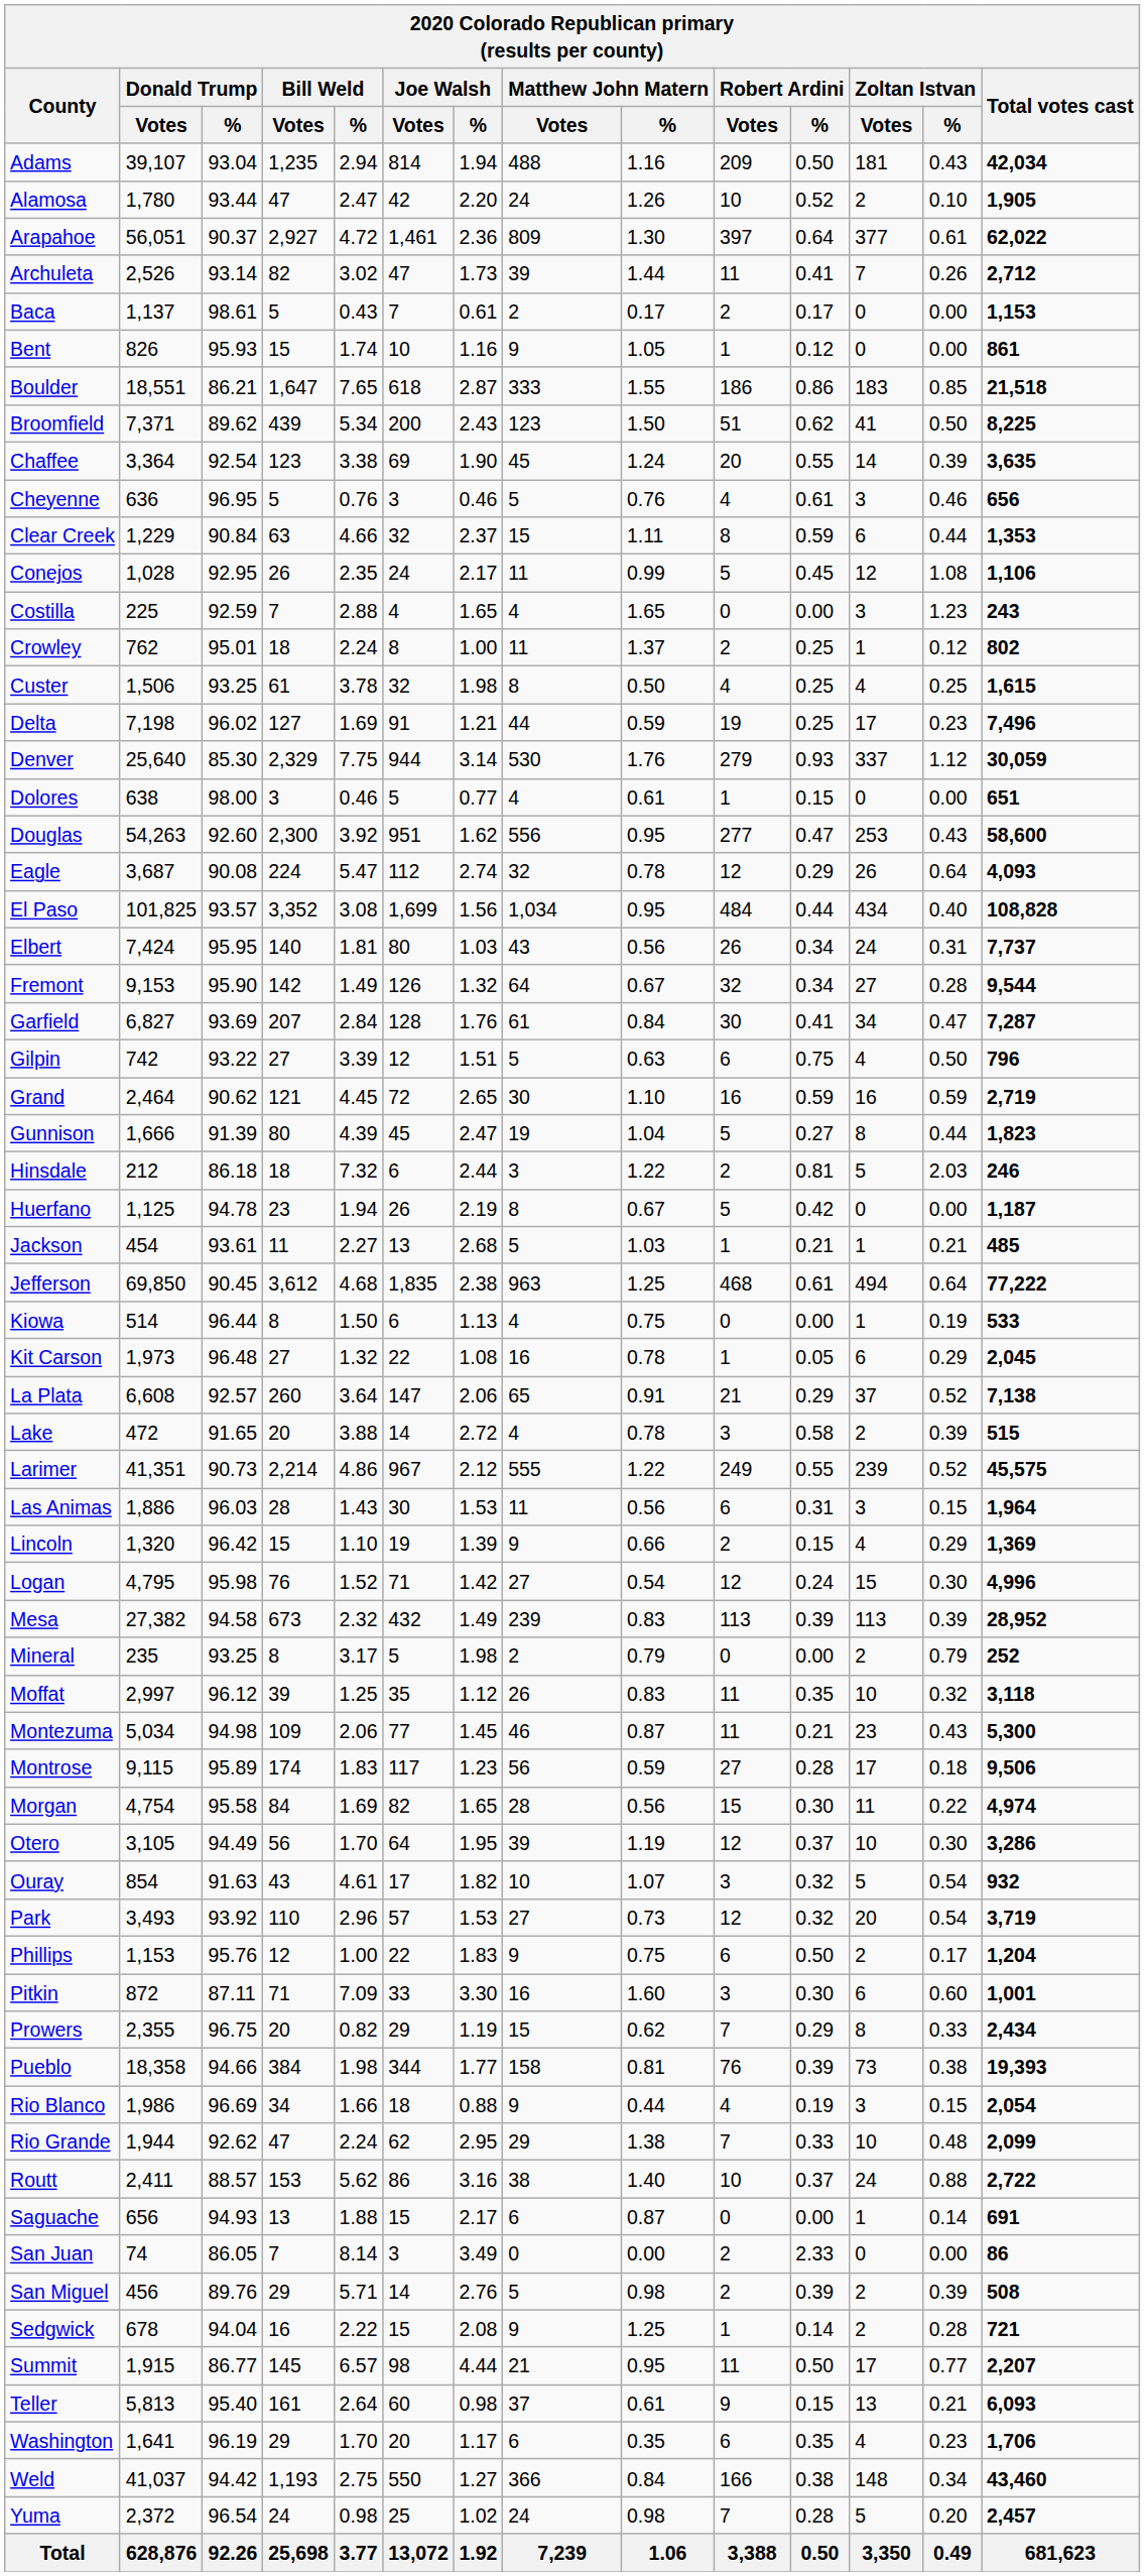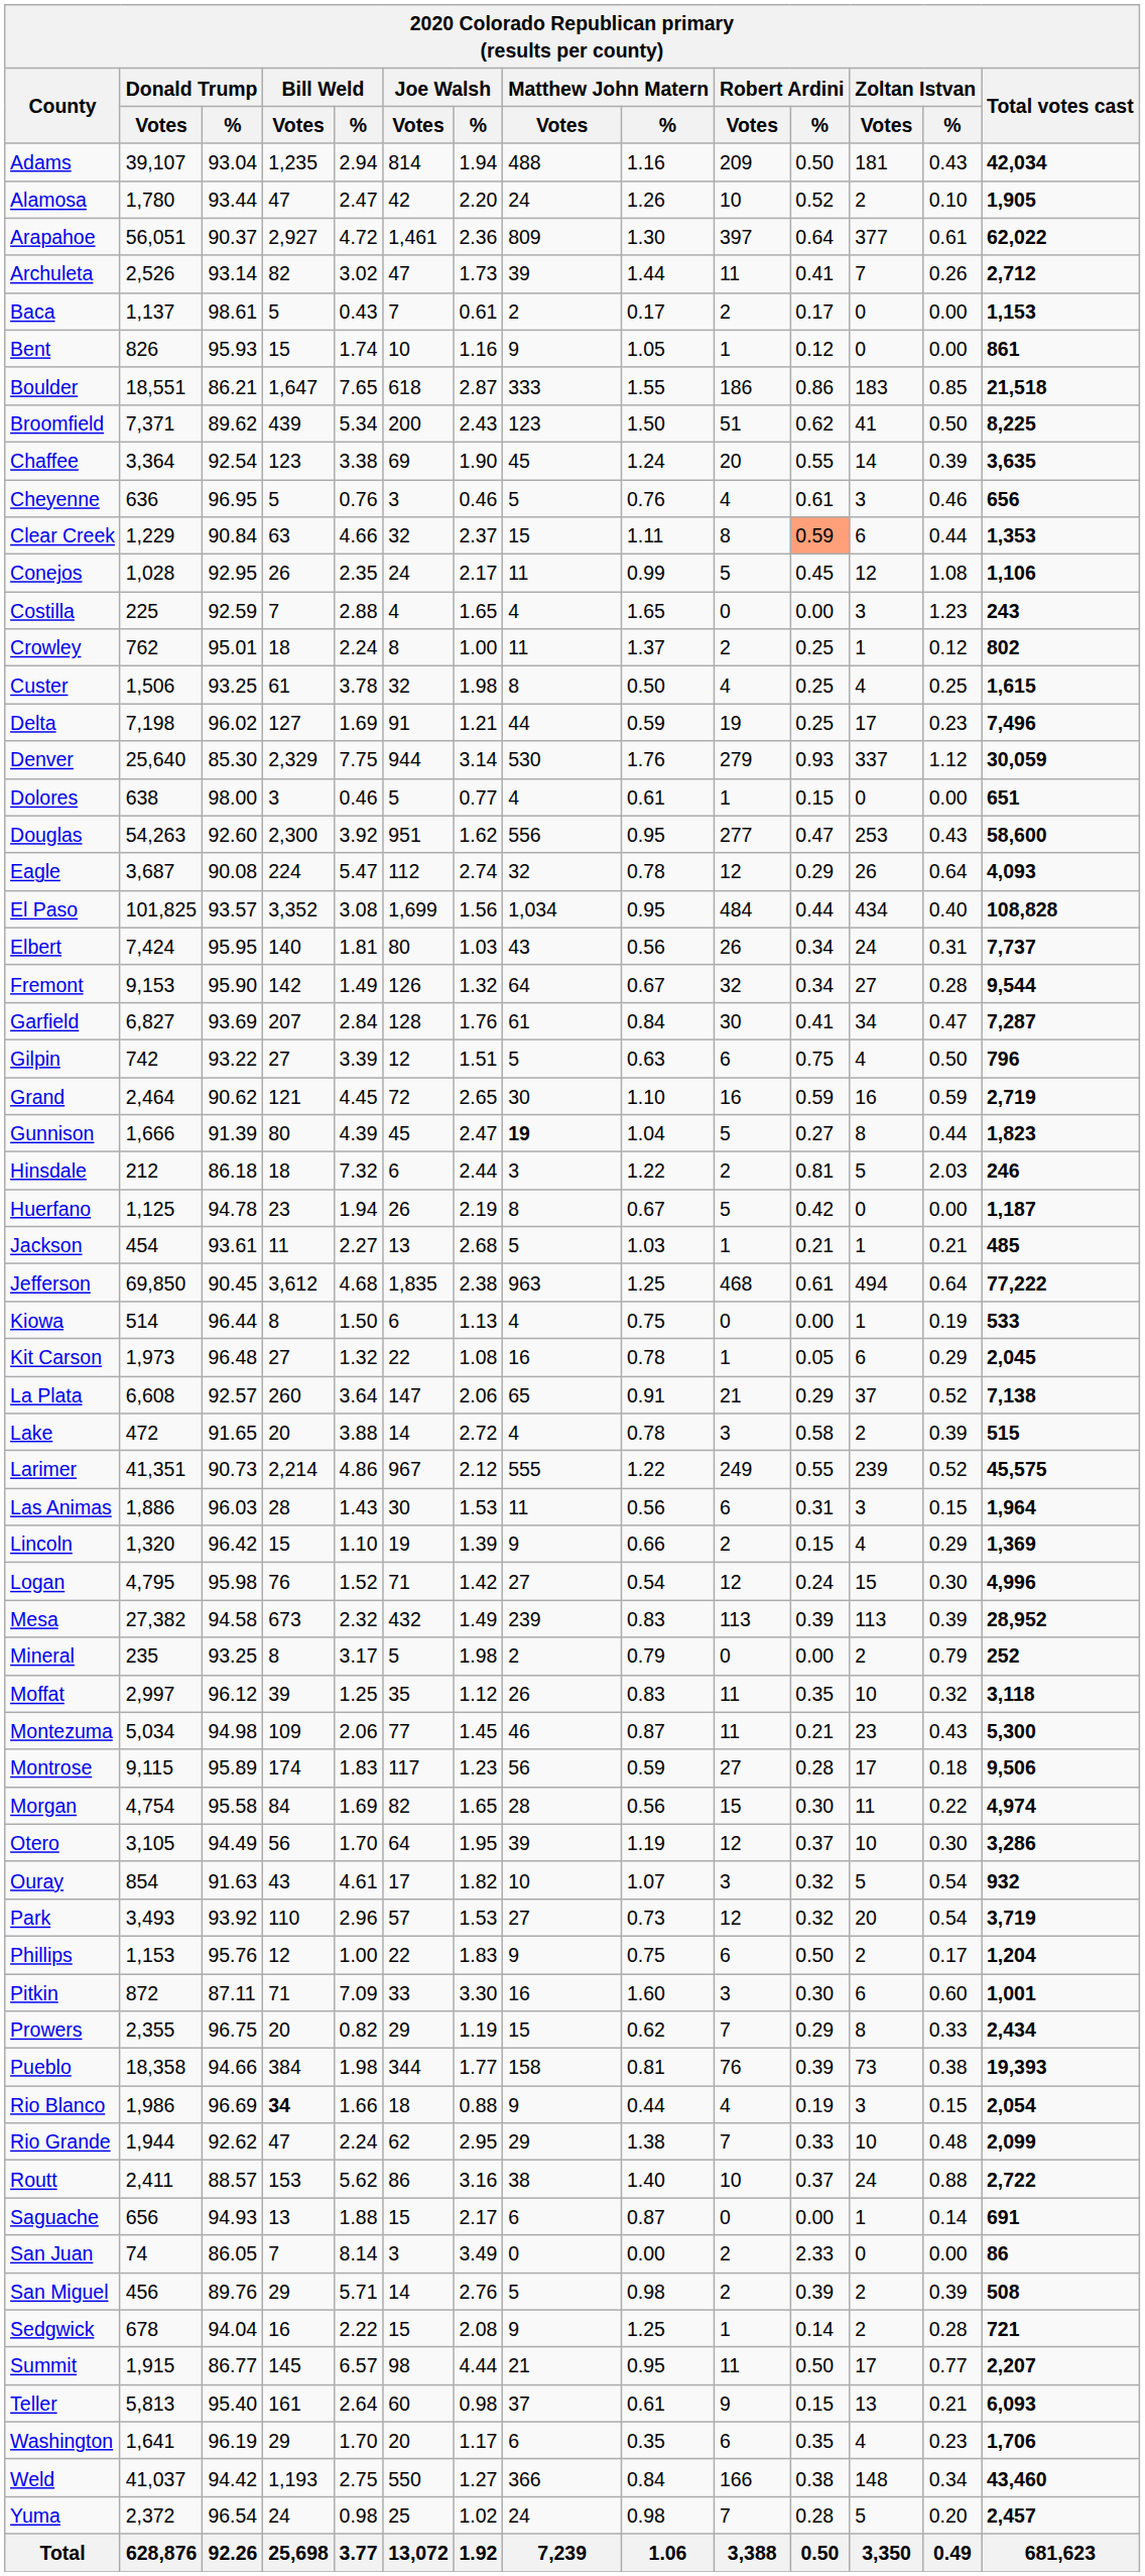Clear Creek | Robert Ardini / %: no background -> lightsalmon background
Gunnison | Matthew John Matern / Votes: normal -> bold
Rio Blanco | Bill Weld / Votes: normal -> bold
